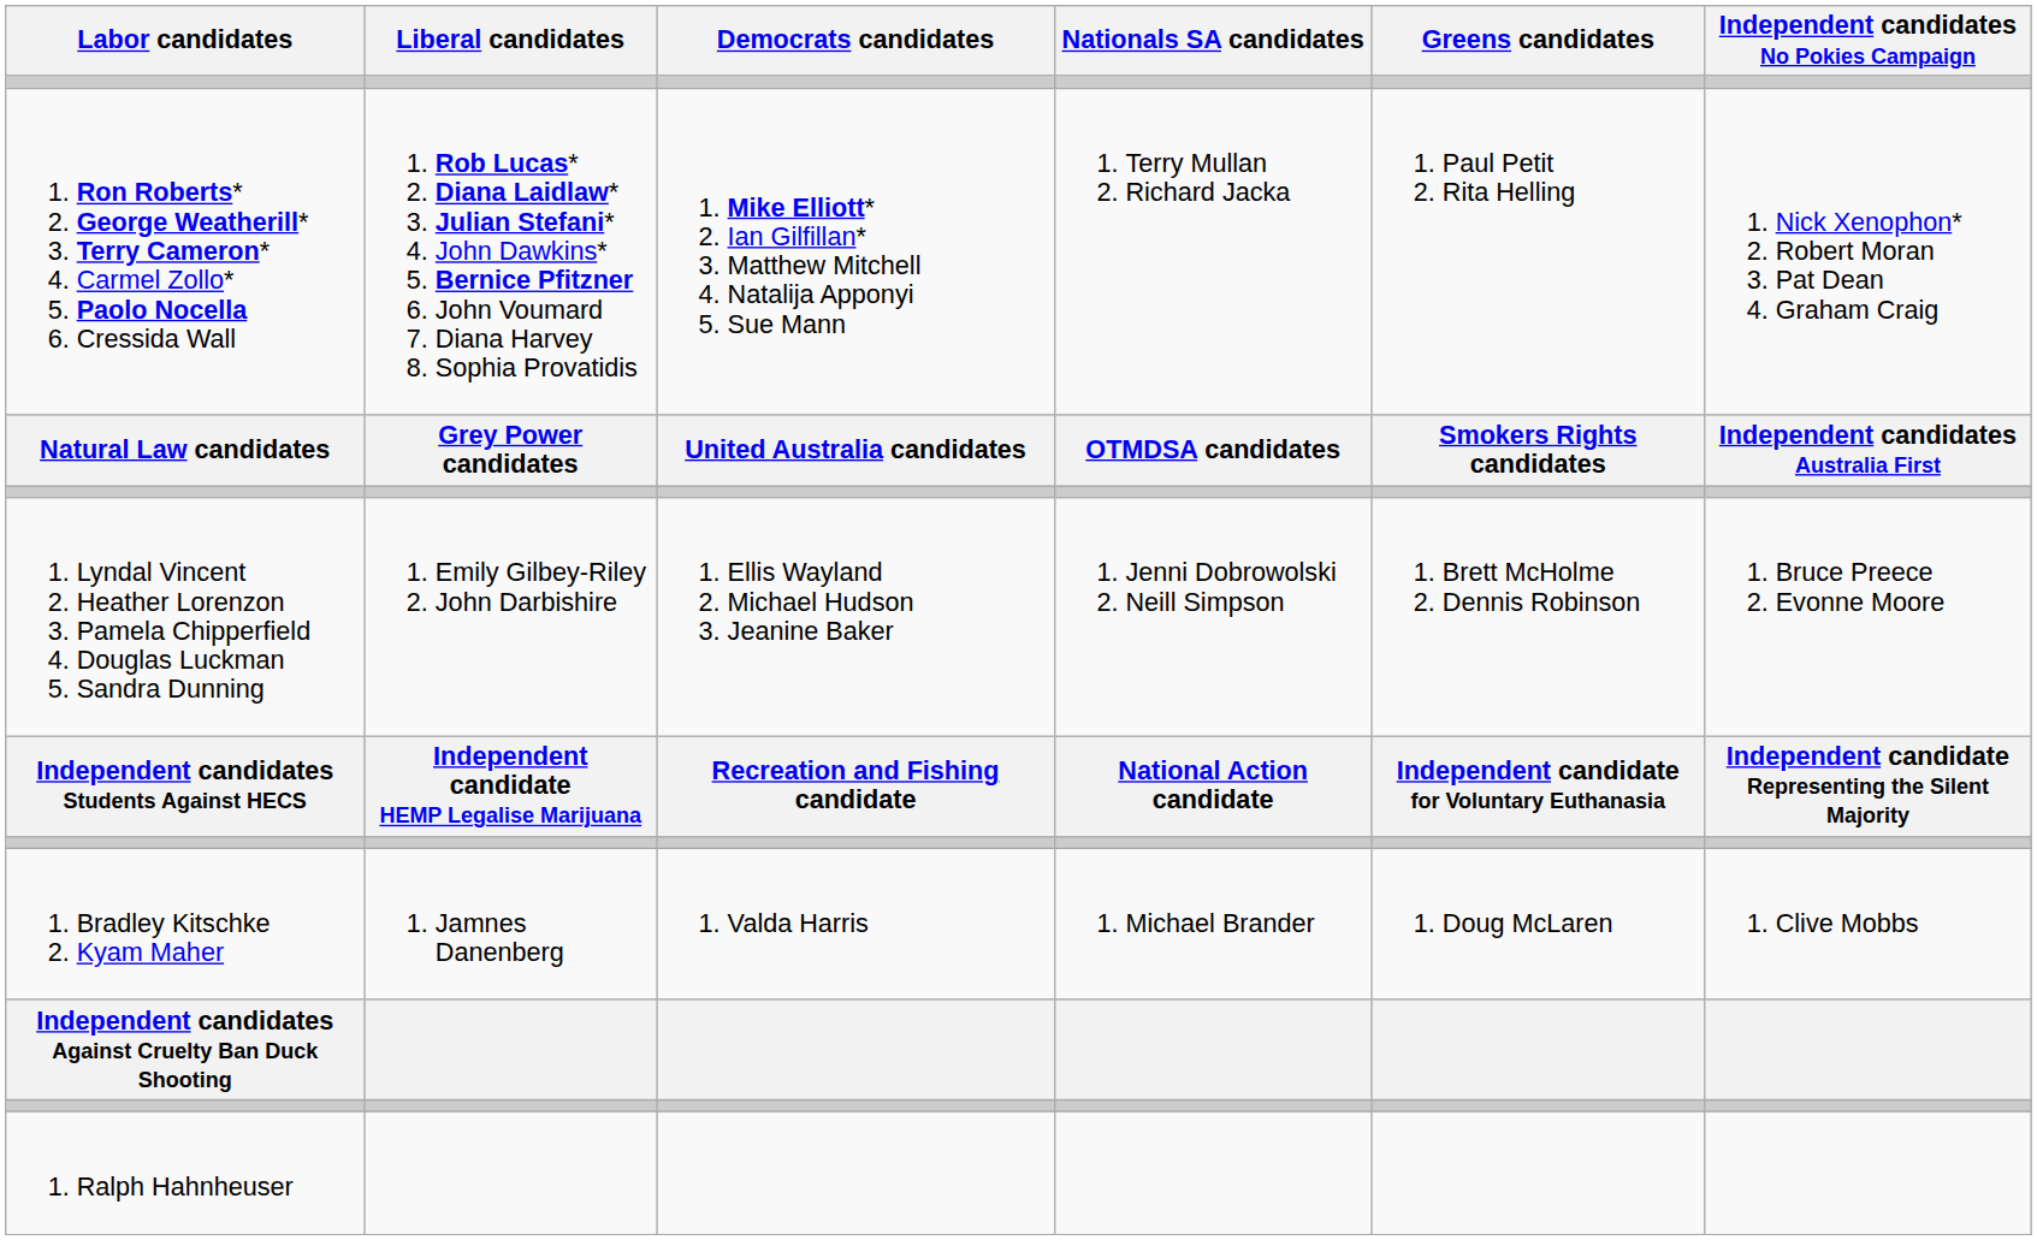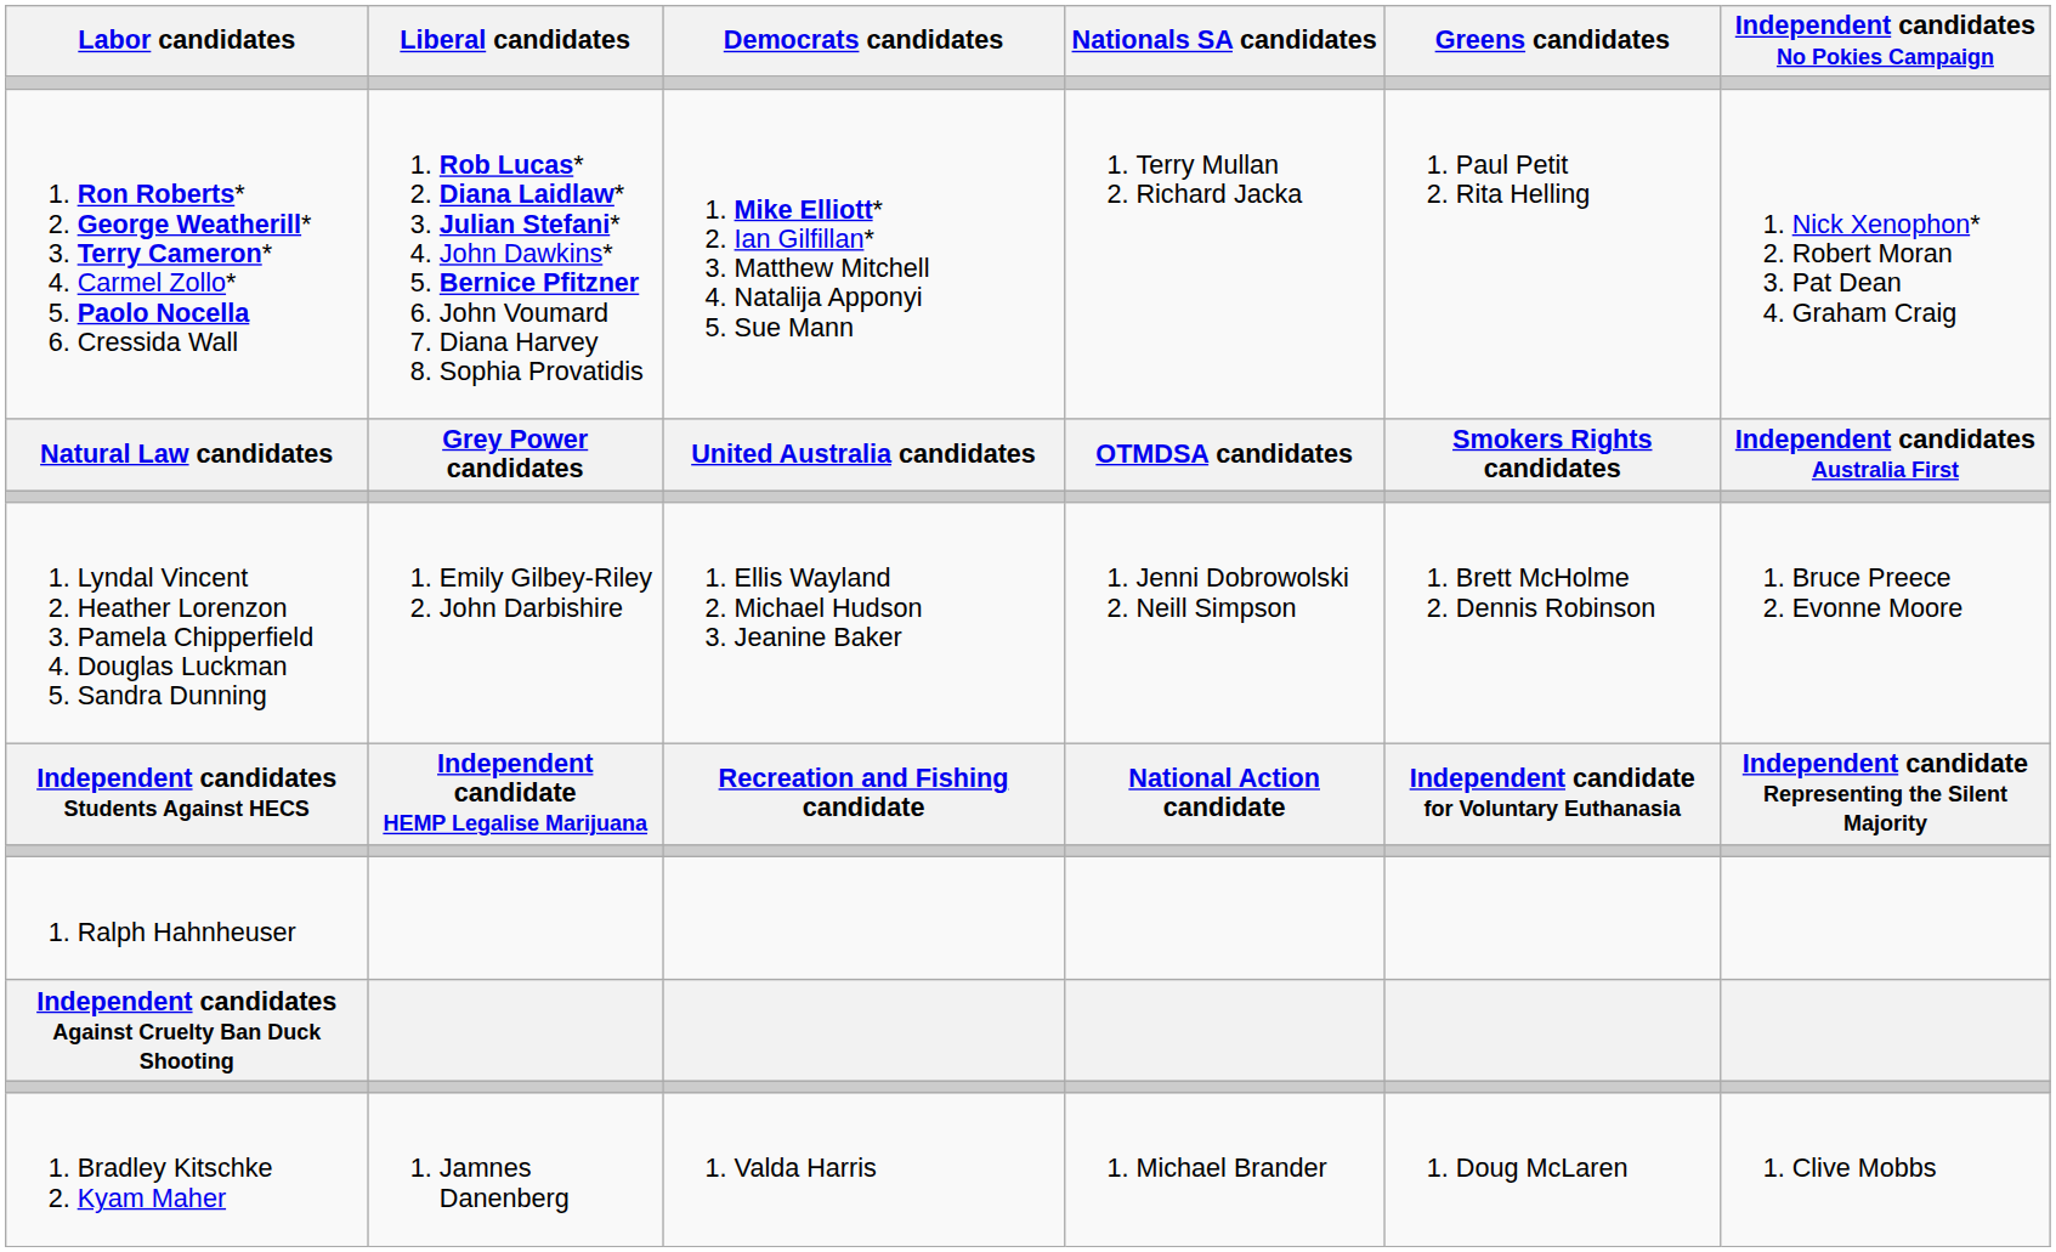rows swapped: Bradley Kitschke Kyam Maher <-> Ralph Hahnheuser
